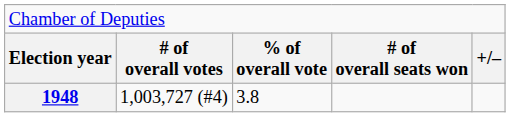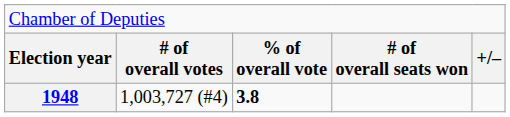1948 | column 3: normal -> bold
